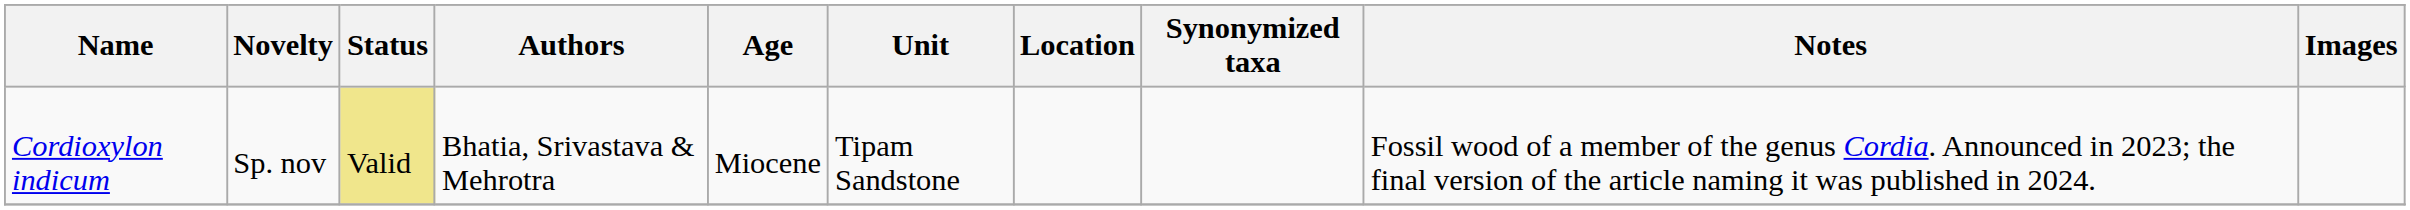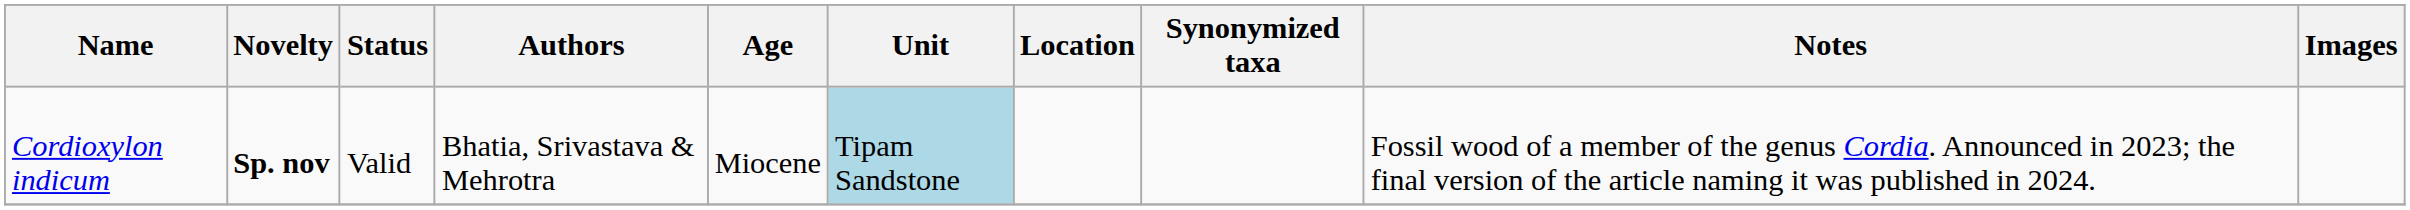Cordioxylon indicum | Novelty: normal -> bold
Cordioxylon indicum | Status: khaki background -> no background
Cordioxylon indicum | Unit: no background -> lightblue background
